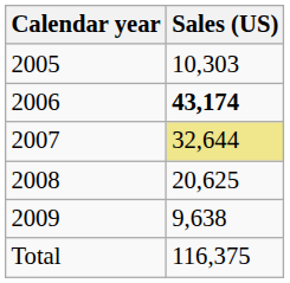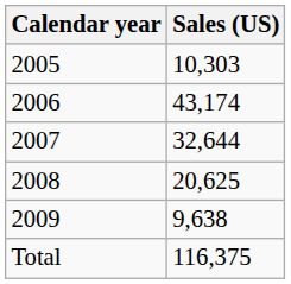2006 | Sales (US): bold -> normal
2007 | Sales (US): khaki background -> no background
